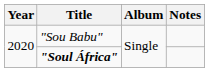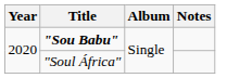"Sou Babu" | Title: normal -> bold
"Soul África" | Title: bold -> normal
